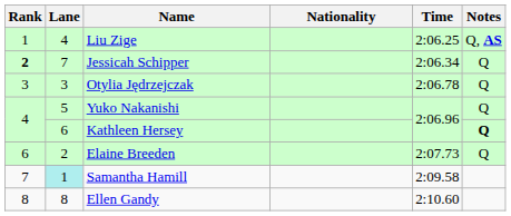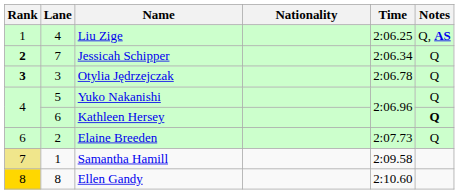Otylia Jędrzejczak | Rank: normal -> bold
Samantha Hamill | Rank: no background -> khaki background
Samantha Hamill | Lane: paleturquoise background -> no background
Ellen Gandy | Rank: no background -> gold background
